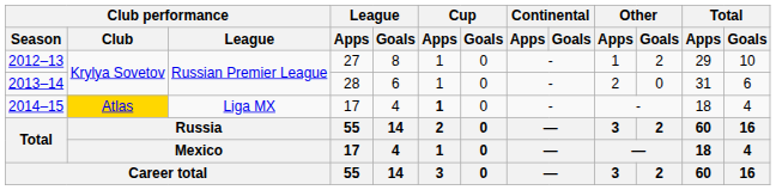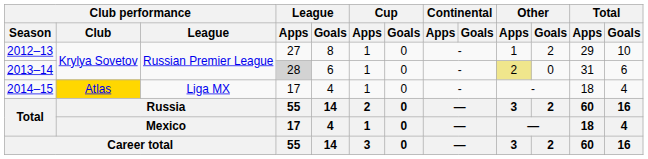2013–14 | League / Apps: no background -> lightgrey background
2013–14 | Other / Apps: no background -> khaki background
2014–15 | Cup / Apps: bold -> normal
